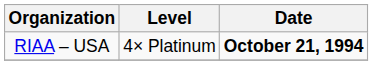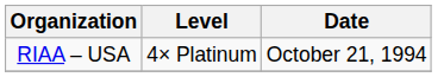RIAA – USA | Date: bold -> normal
